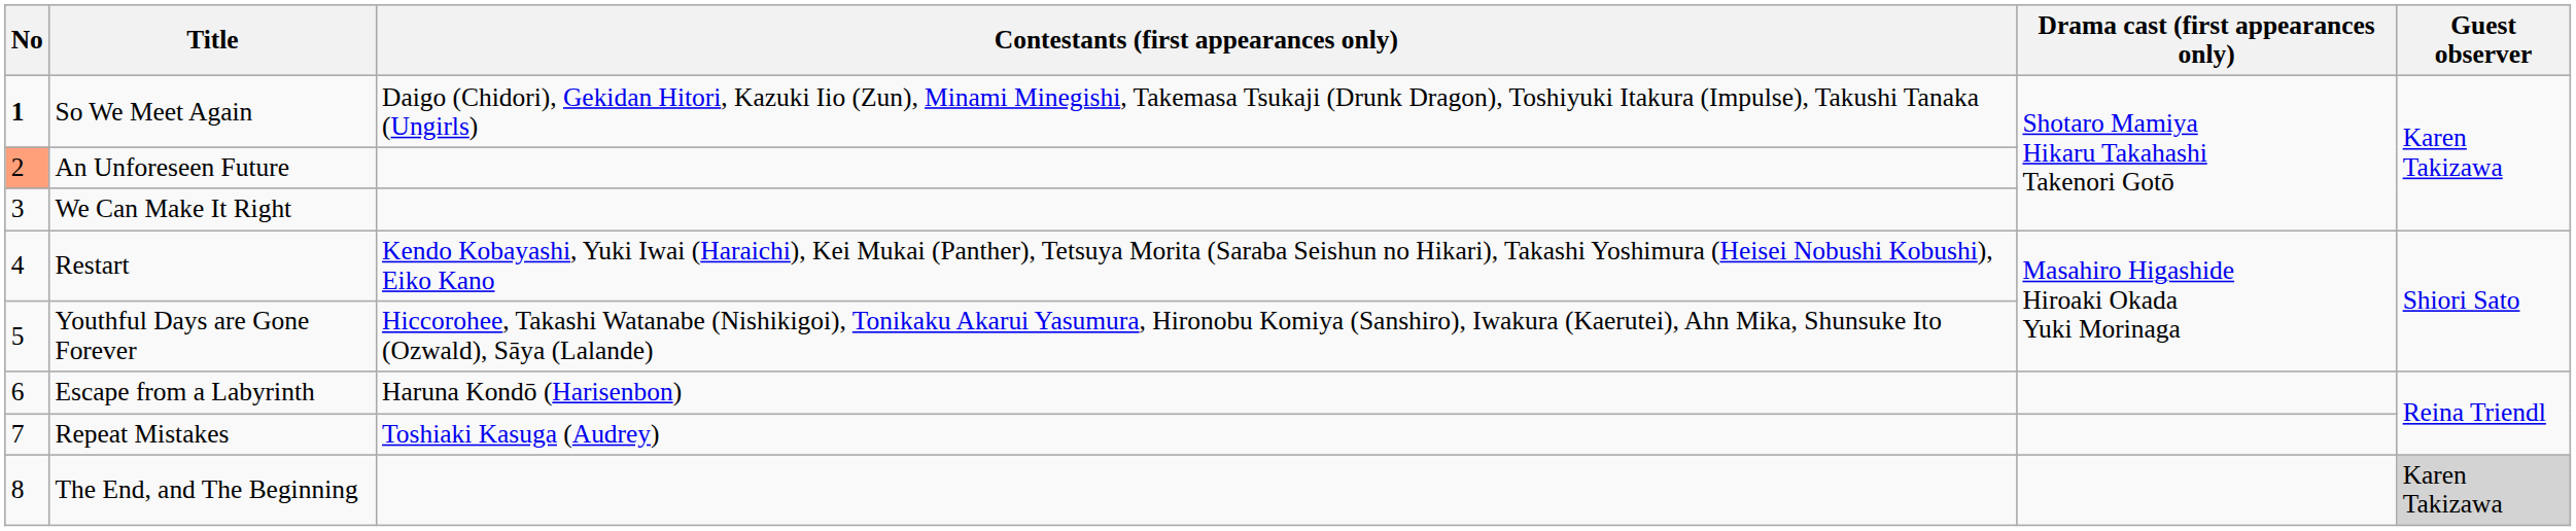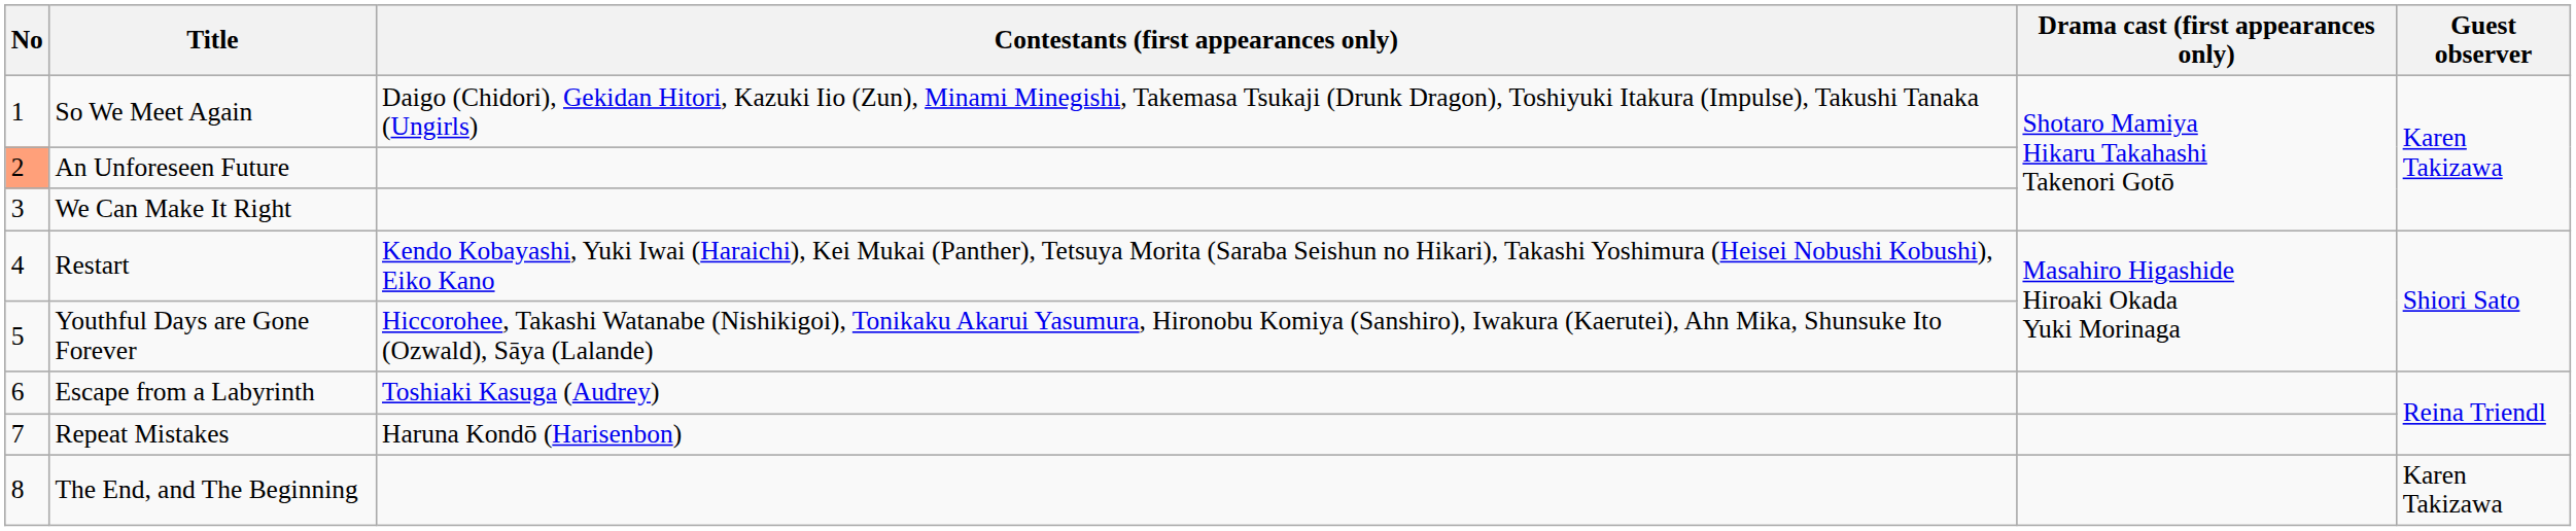So We Meet Again | No: bold -> normal
Escape from a Labyrinth | Contestants (first appearances only): Haruna Kondō (Harisenbon) -> Toshiaki Kasuga (Audrey)
Repeat Mistakes | Contestants (first appearances only): Toshiaki Kasuga (Audrey) -> Haruna Kondō (Harisenbon)
The End, and The Beginning | Guest observer: lightgrey background -> no background
